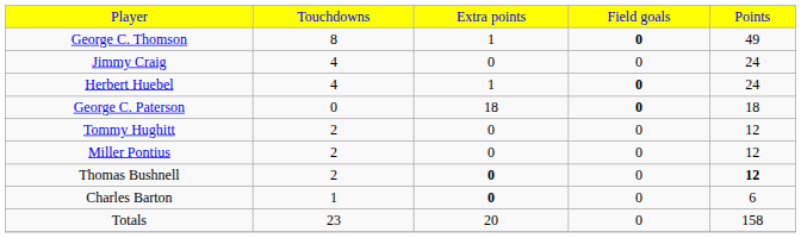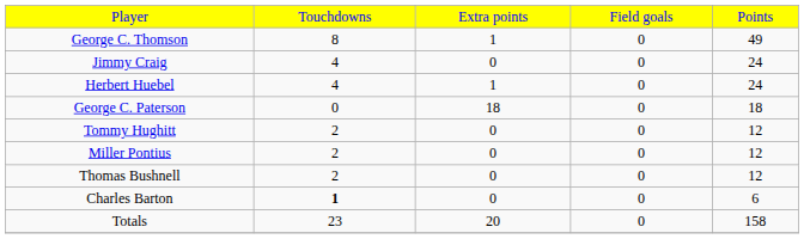George C. Thomson | column 4: bold -> normal
Herbert Huebel | column 4: bold -> normal
George C. Paterson | column 4: bold -> normal
Thomas Bushnell | column 3: bold -> normal
Thomas Bushnell | column 5: bold -> normal
Charles Barton | column 2: normal -> bold
Charles Barton | column 3: bold -> normal
